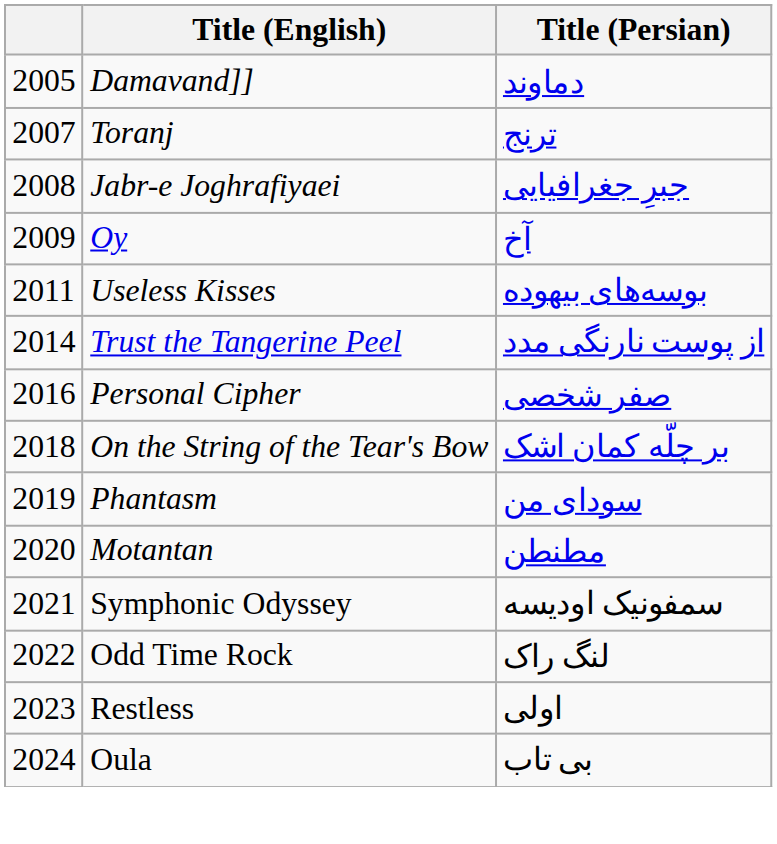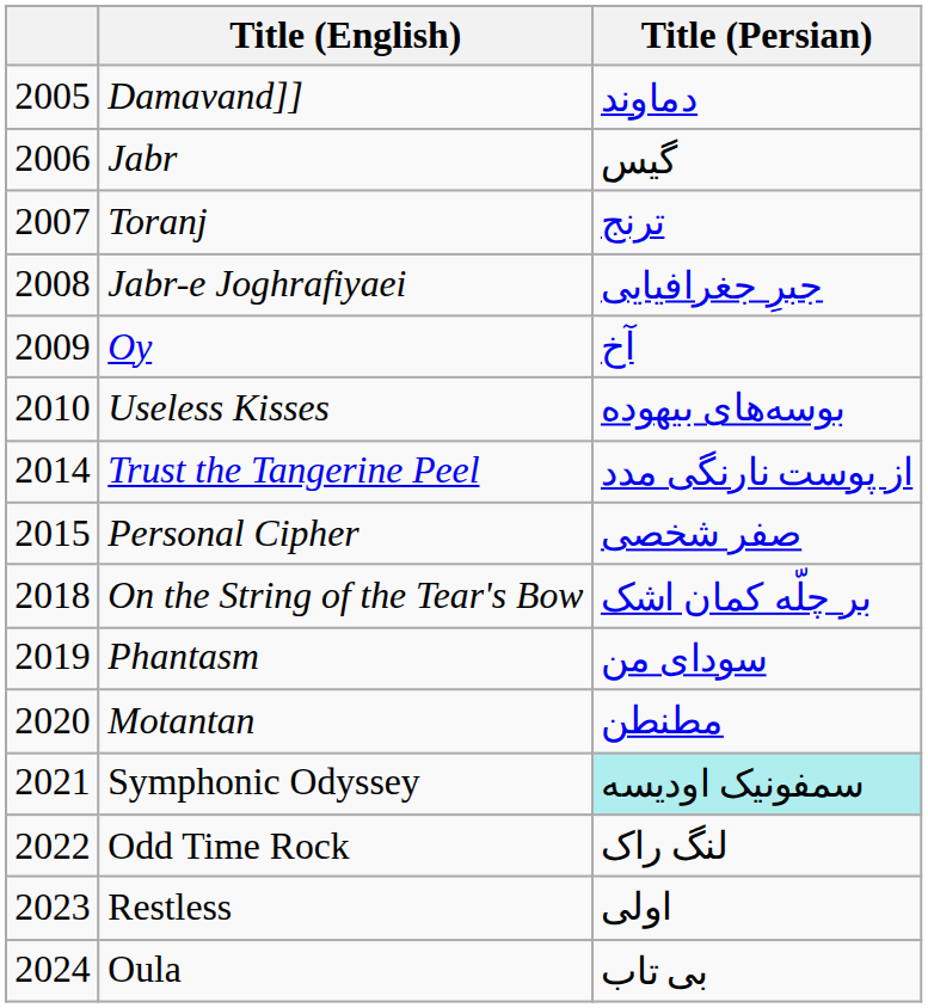+ row: 2006 | Jabr | گیس
Useless Kisses | column 1: 2011 -> 2010
Personal Cipher | column 1: 2016 -> 2015
Symphonic Odyssey | Title (Persian): no background -> paleturquoise background
